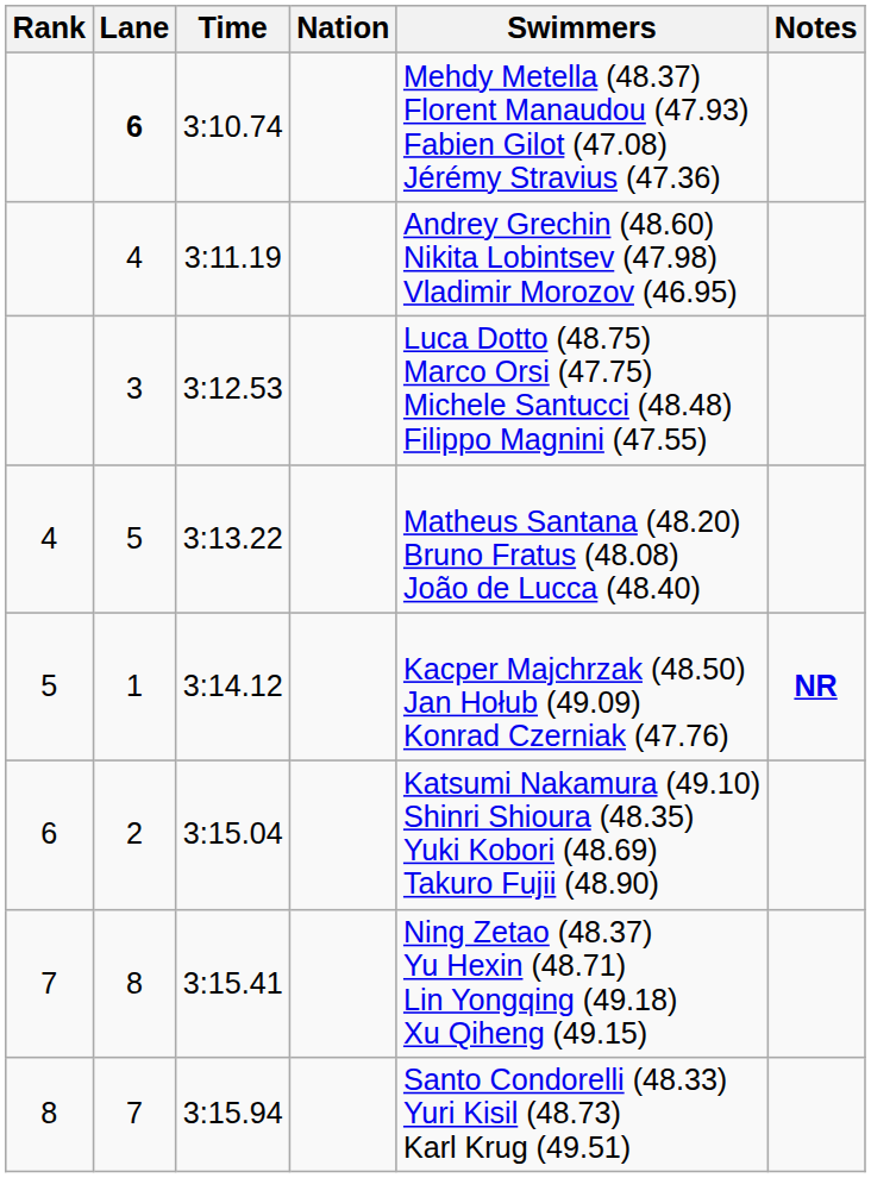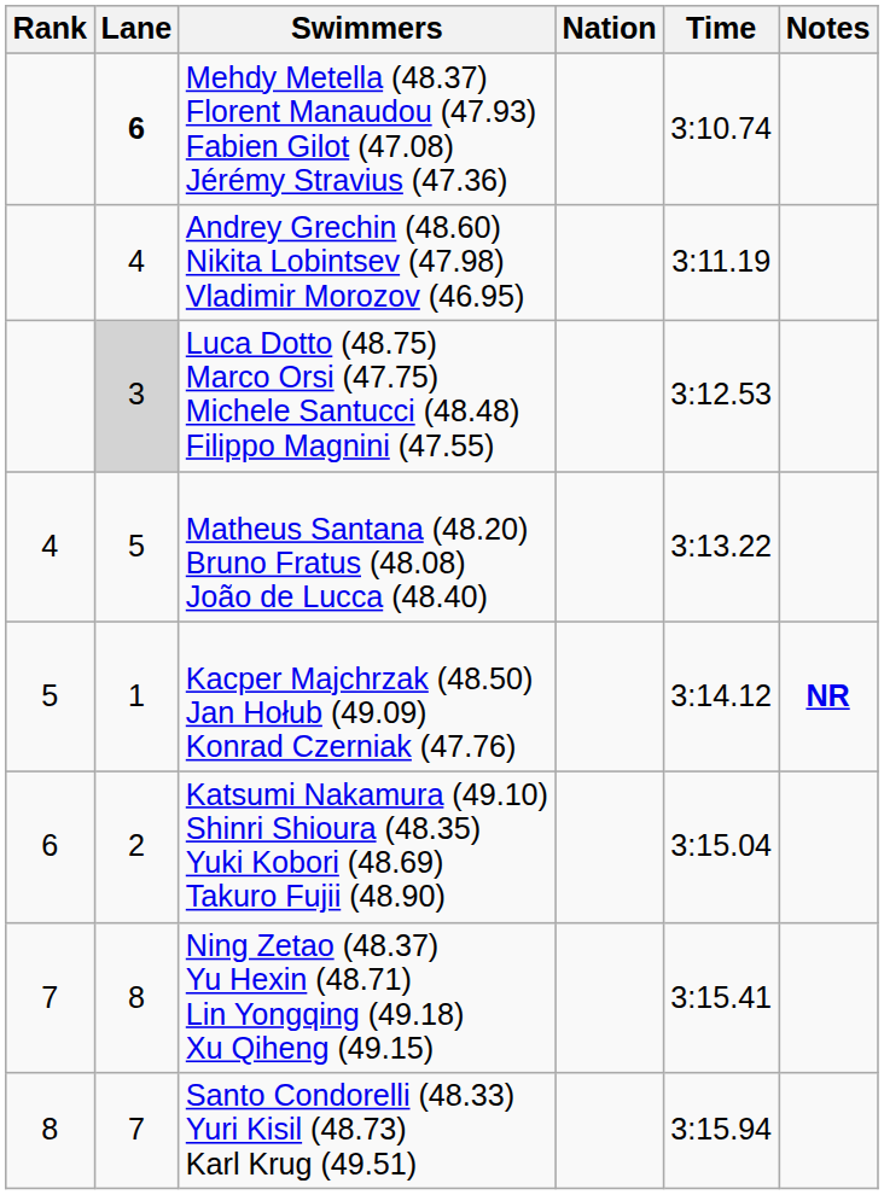columns swapped: Swimmers <-> Time
row 4 | Lane: no background -> lightgrey background
